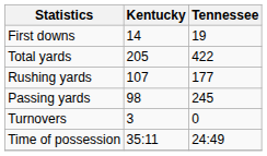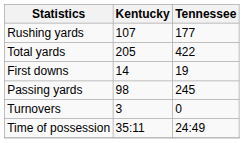rows swapped: First downs <-> Rushing yards
